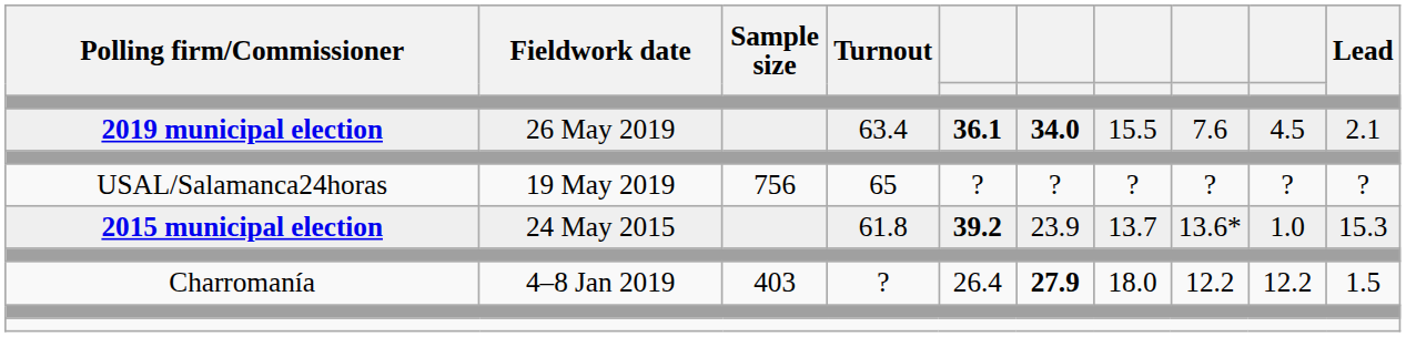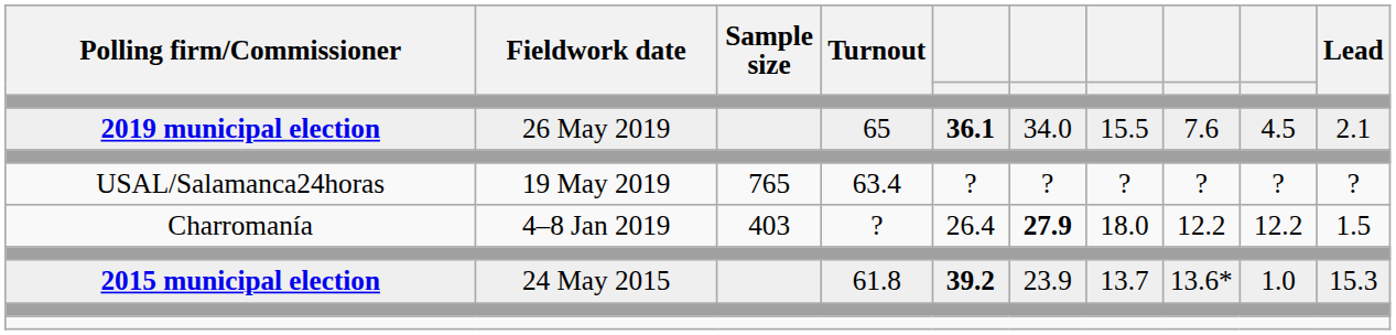2019 municipal election | Turnout: 63.4 -> 65
2019 municipal election | column 6: bold -> normal
USAL/Salamanca24horas | Sample size: 756 -> 765
USAL/Salamanca24horas | Turnout: 65 -> 63.4
rows swapped: Charromanía <-> 2015 municipal election
